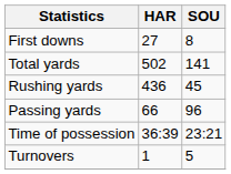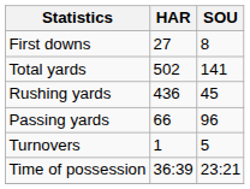rows swapped: Turnovers <-> Time of possession
